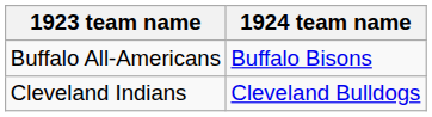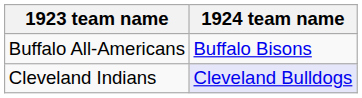Cleveland Indians | 1924 team name: no background -> lavender background
